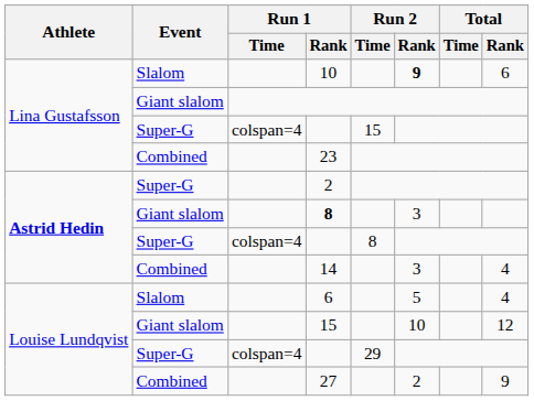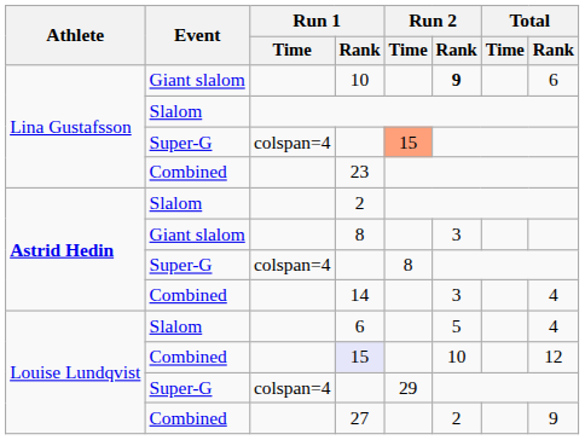row 3 | Event: Slalom -> Giant slalom
row 4 | Event: Giant slalom -> Slalom
row 5 | Run 2 / Time: no background -> lightsalmon background
row 7 | Event: Super-G -> Slalom
row 8 | Run 1 / Rank: bold -> normal
row 12 | Event: Giant slalom -> Combined
row 12 | Run 1 / Rank: no background -> lavender background
